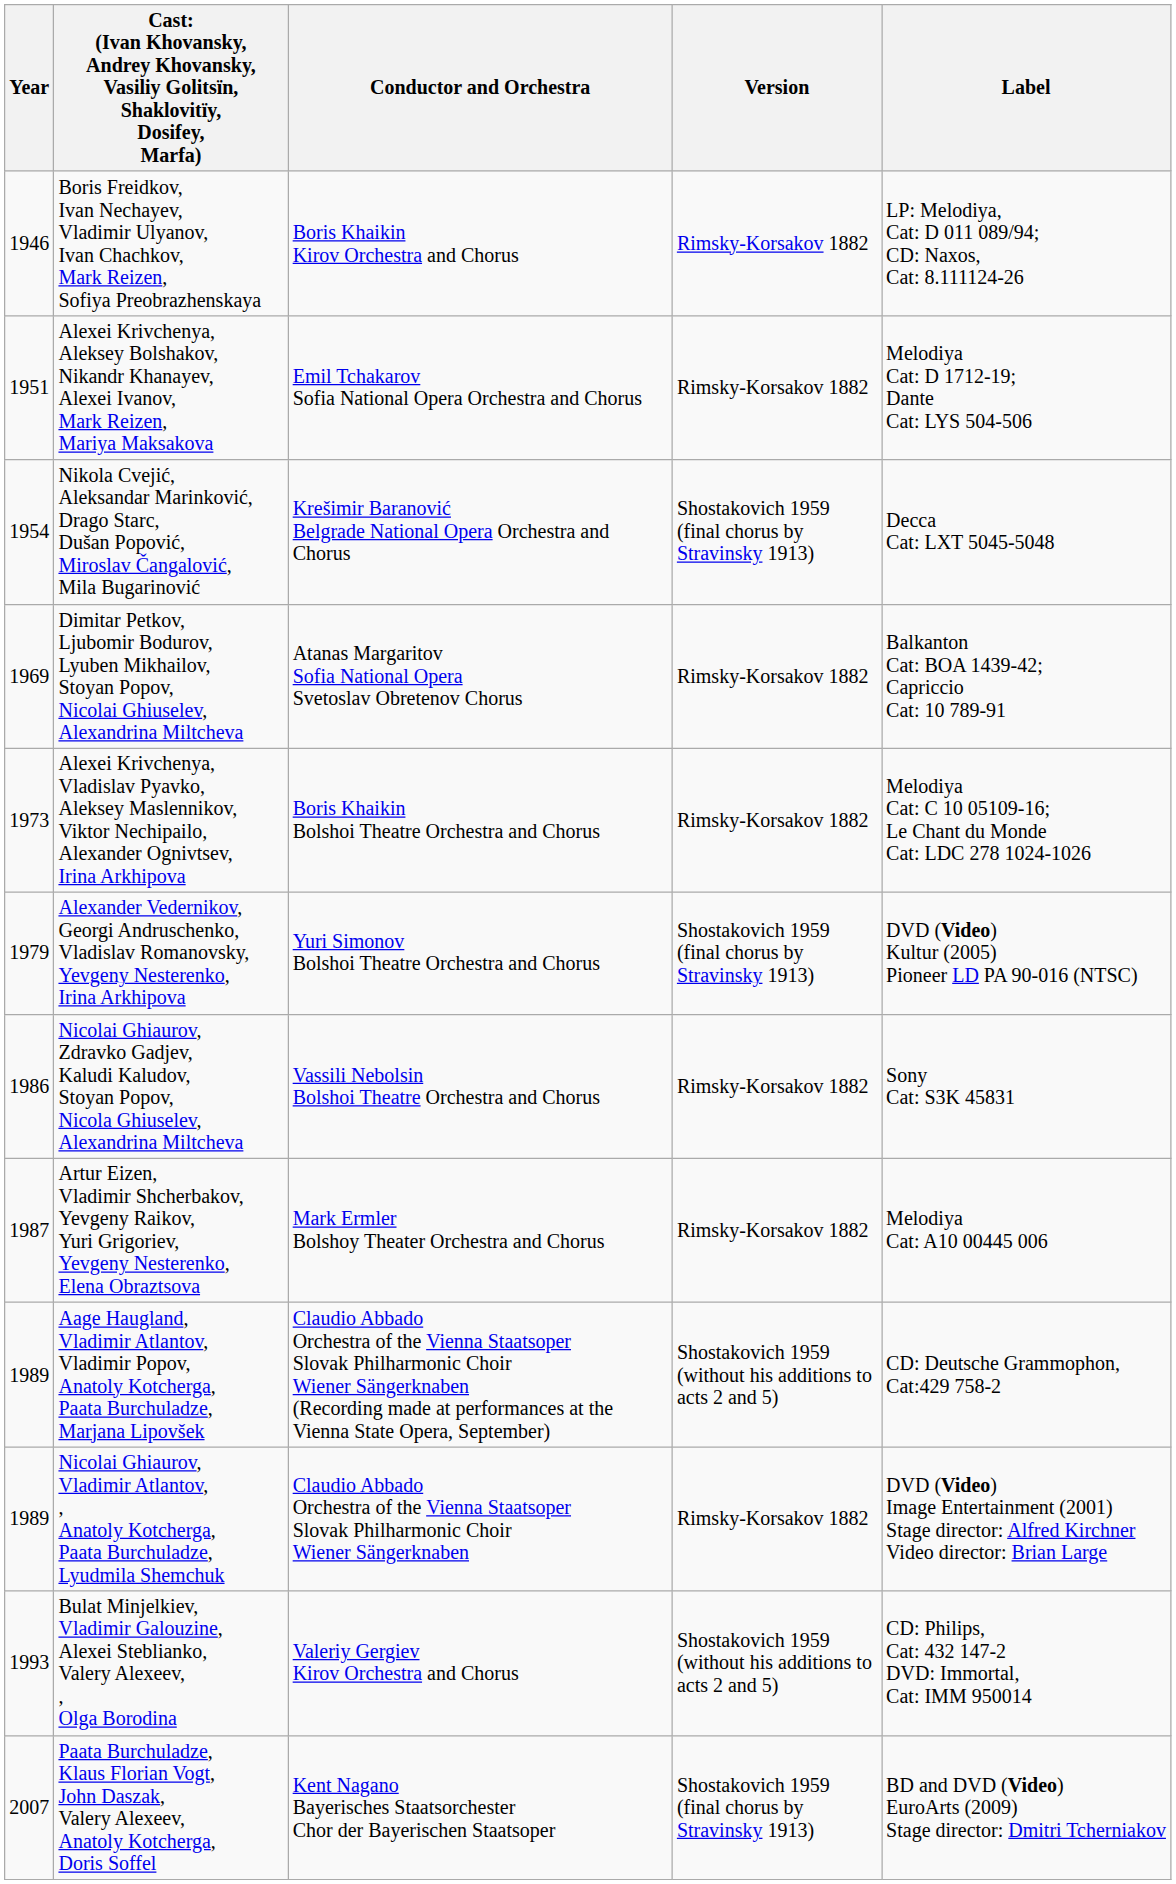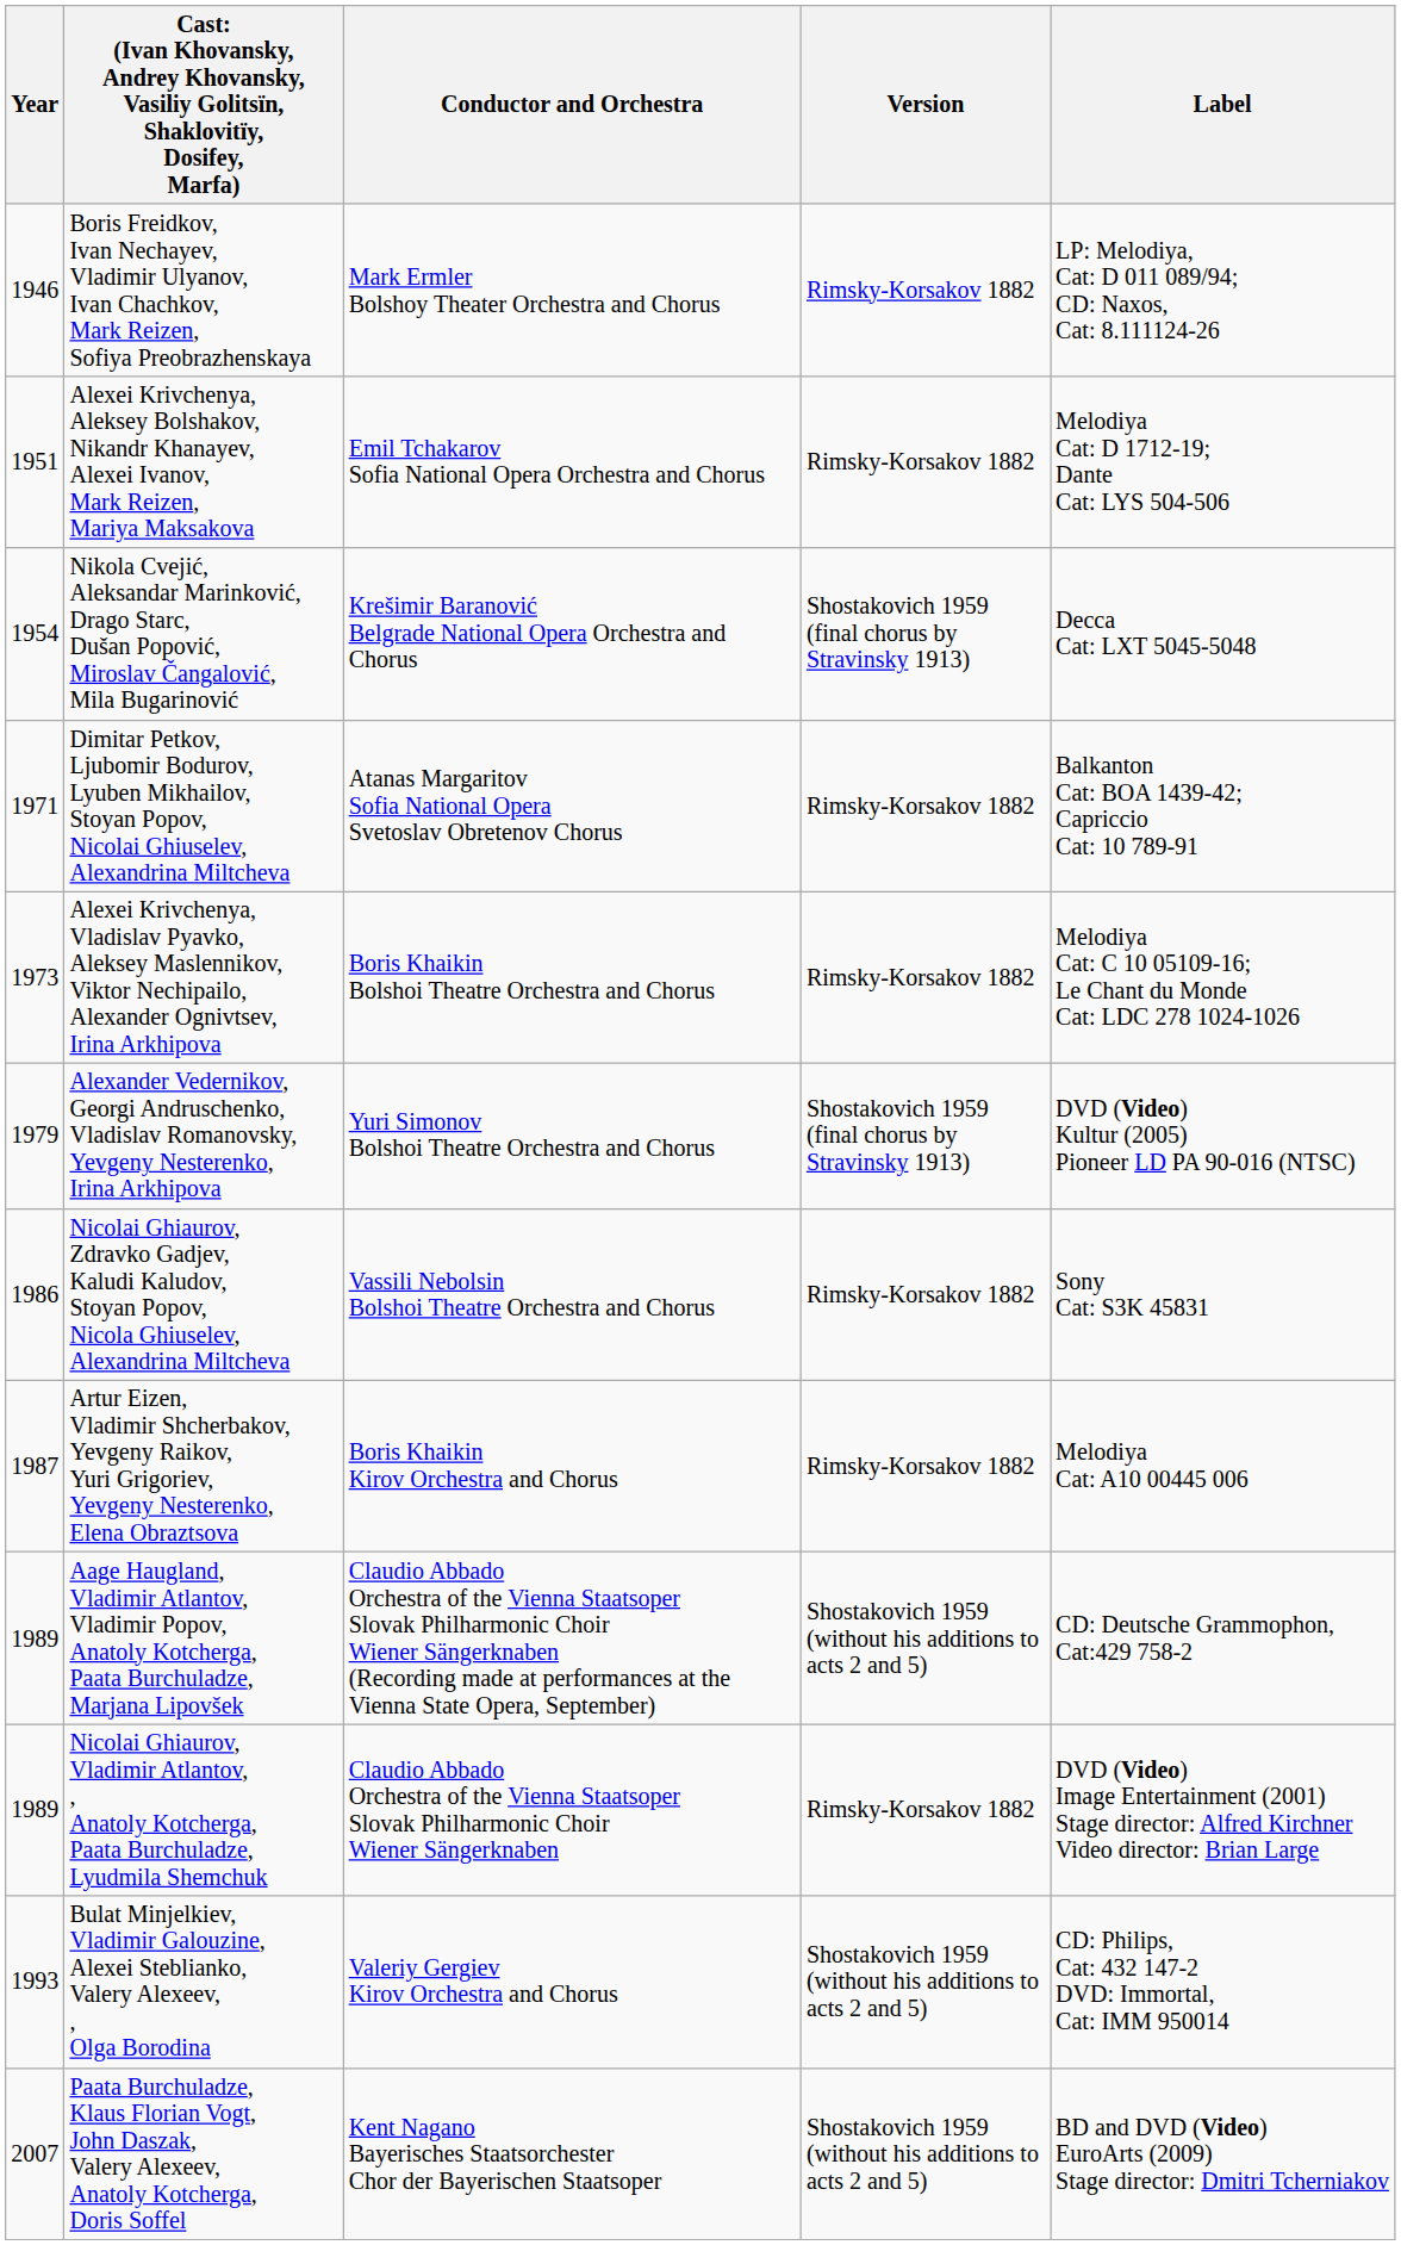row 2 | Conductor and Orchestra: Boris Khaikin Kirov Orchestra and Chorus -> Mark Ermler Bolshoy Theater Orchestra and Chorus
row 5 | Year: 1969 -> 1971
row 9 | Conductor and Orchestra: Mark Ermler Bolshoy Theater Orchestra and Chorus -> Boris Khaikin Kirov Orchestra and Chorus
row 13 | Version: Shostakovich 1959 (final chorus by Stravinsky 1913) -> Shostakovich 1959 (without his additions to acts 2 and 5)
